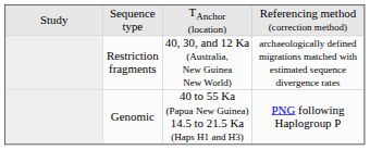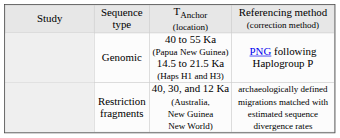rows swapped: Restriction fragments <-> Genomic
